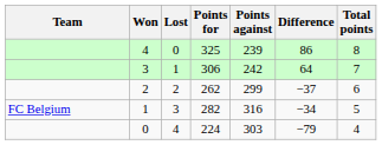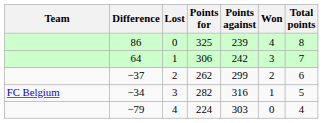columns swapped: Won <-> Difference
